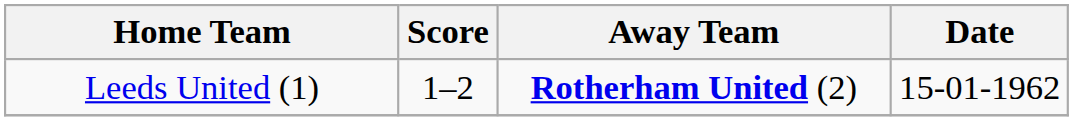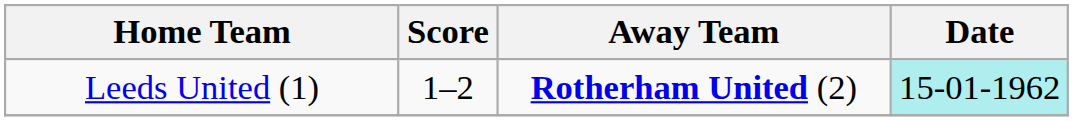Leeds United (1) | Date: no background -> paleturquoise background
